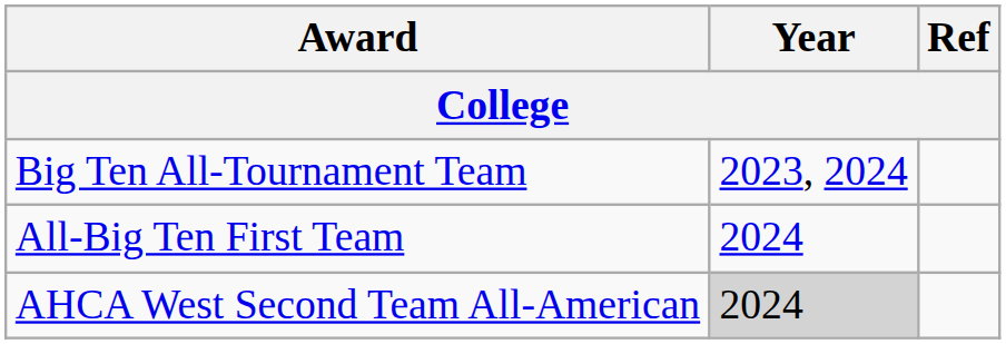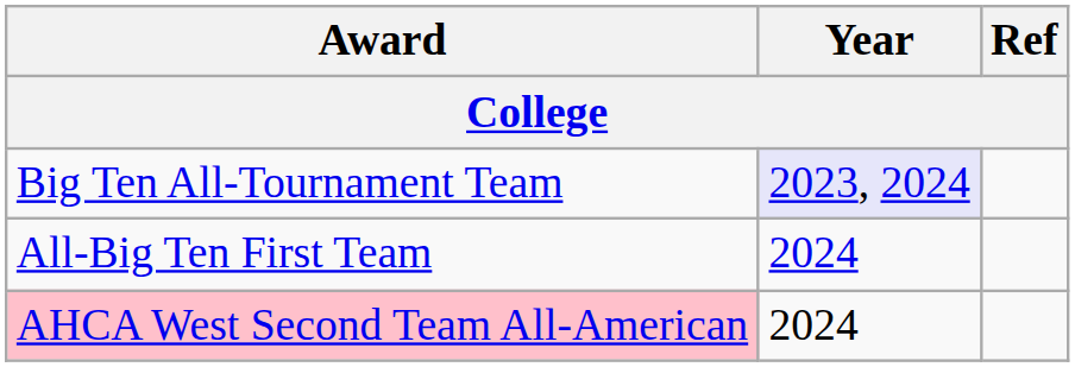row 3 | Year: no background -> lavender background
row 5 | Award: no background -> pink background
row 5 | Year: lightgrey background -> no background
